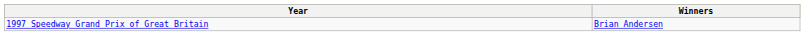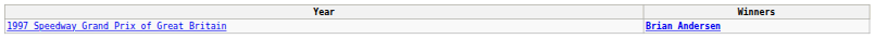1997 Speedway Grand Prix of Great Britain | Winners: normal -> bold
